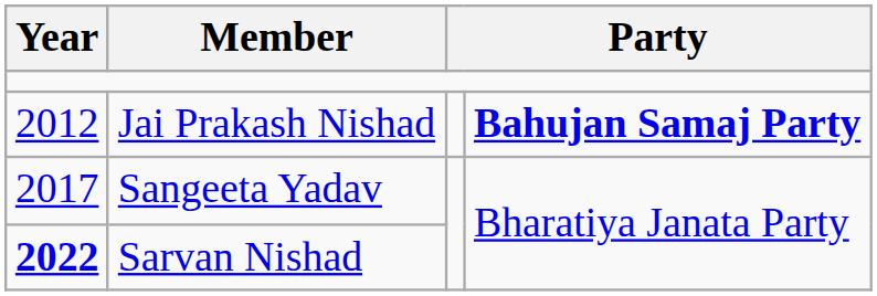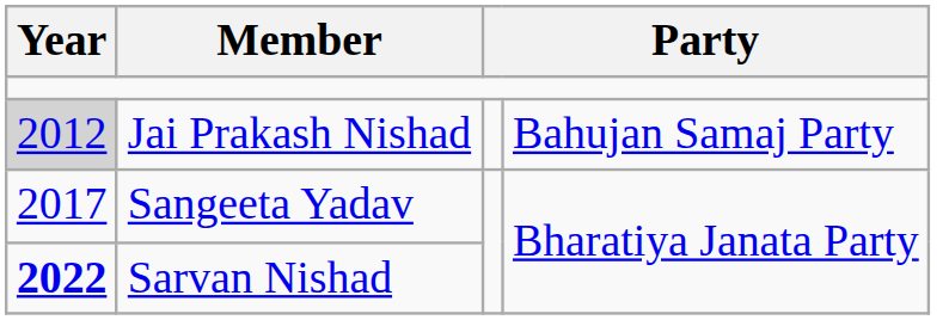Jai Prakash Nishad | Year: no background -> lightgrey background
Jai Prakash Nishad | column 4: bold -> normal
